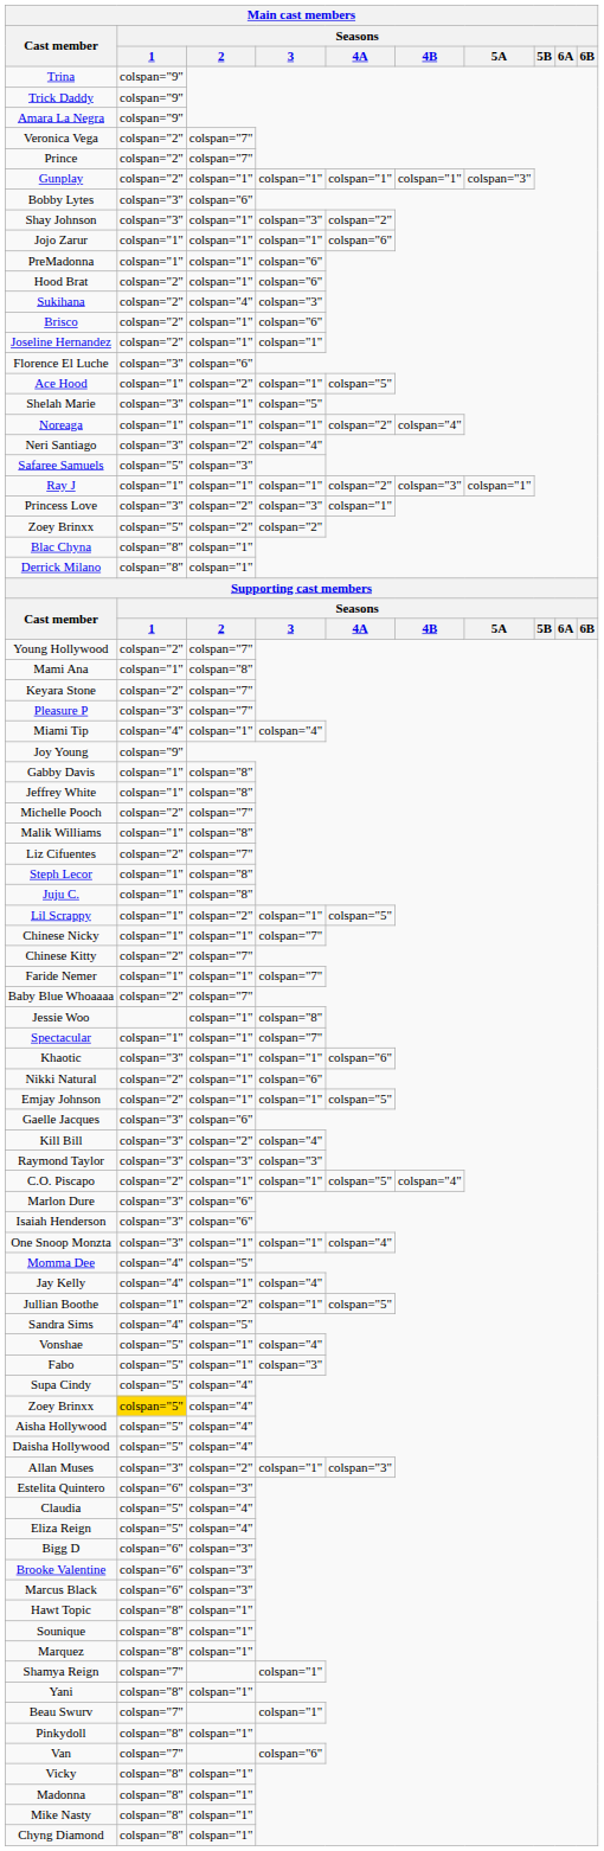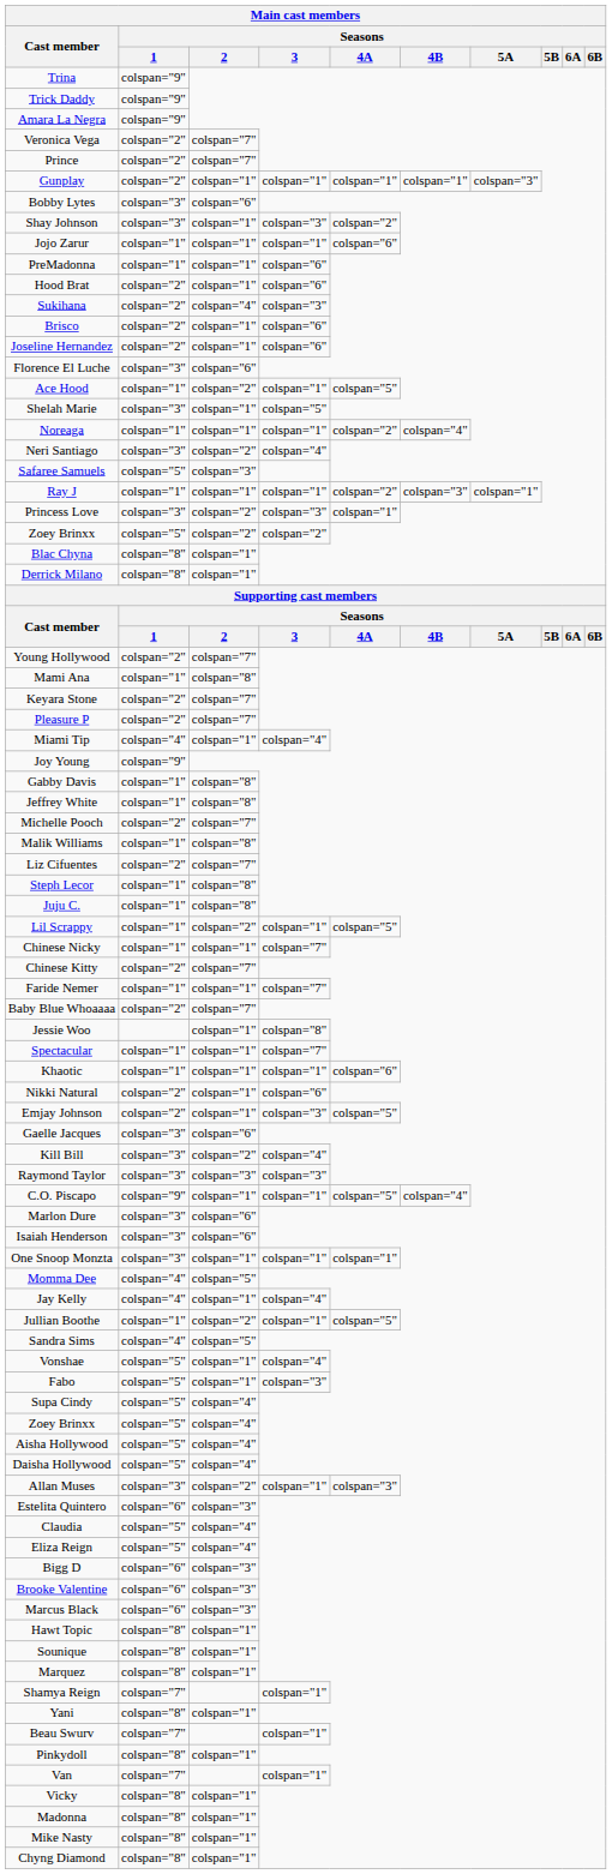Joseline Hernandez | Seasons / 3: colspan="1" -> colspan="6"
Pleasure P | Seasons / 1: colspan="3" -> colspan="2"
Khaotic | Seasons / 1: colspan="3" -> colspan="1"
Emjay Johnson | Seasons / 3: colspan="1" -> colspan="3"
C.O. Piscapo | Seasons / 1: colspan="2" -> colspan="9"
One Snoop Monzta | Seasons / 4A: colspan="4" -> colspan="1"
Zoey Brinxx / colspan="4" | Seasons / 1: gold background -> no background
Van | Seasons / 3: colspan="6" -> colspan="1"
